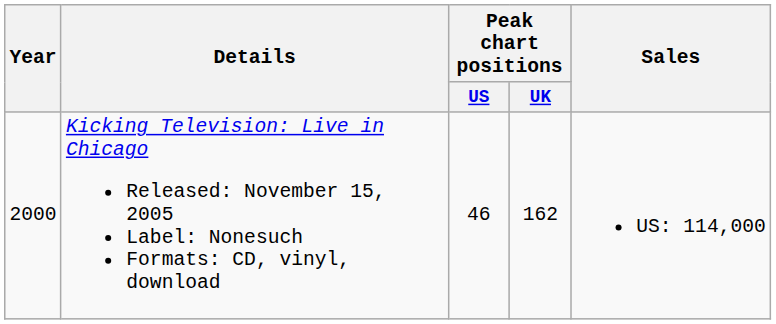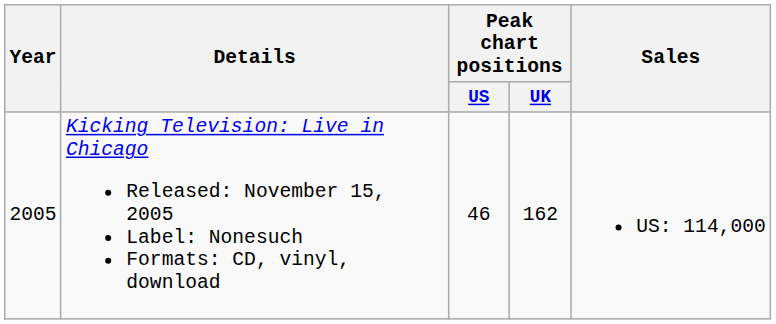row 3 | Year: 2000 -> 2005
